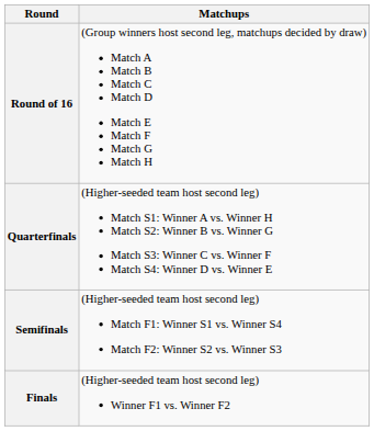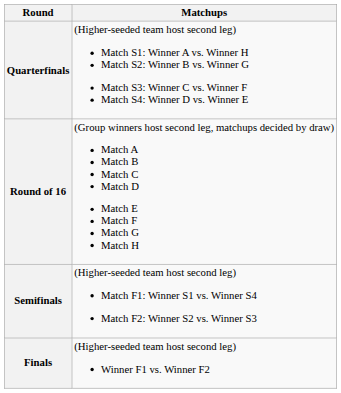rows swapped: Round of 16 <-> Quarterfinals
